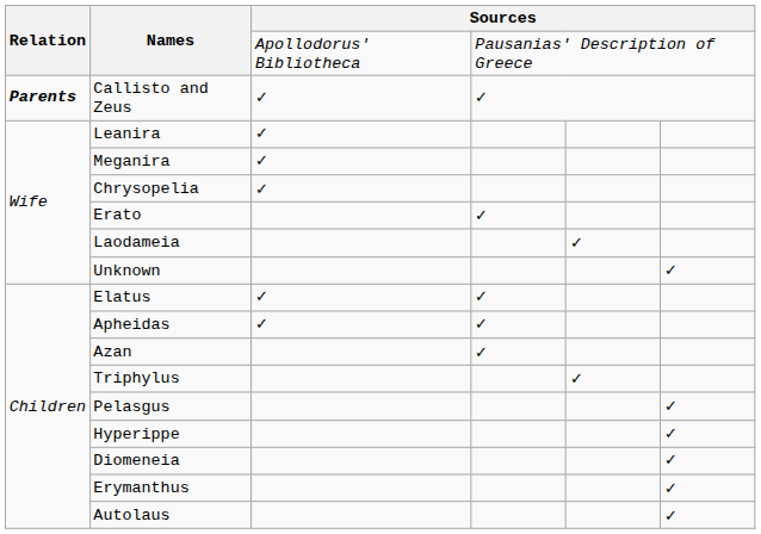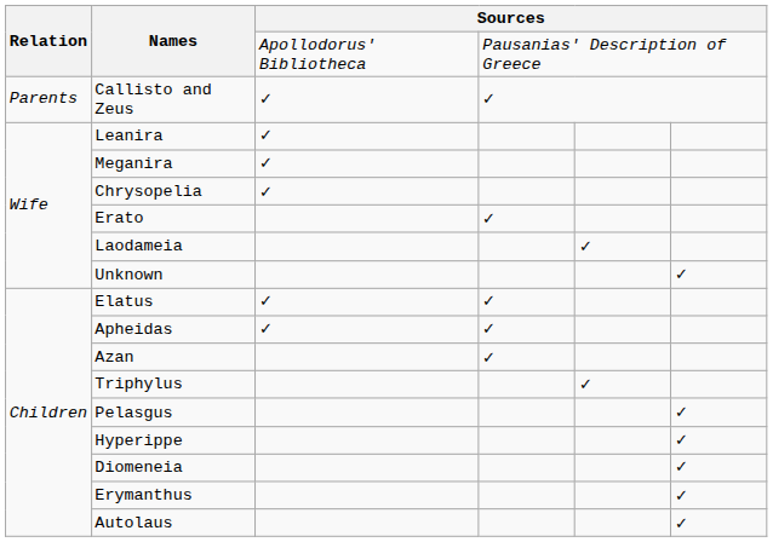Callisto and Zeus | Relation: bold -> normal
